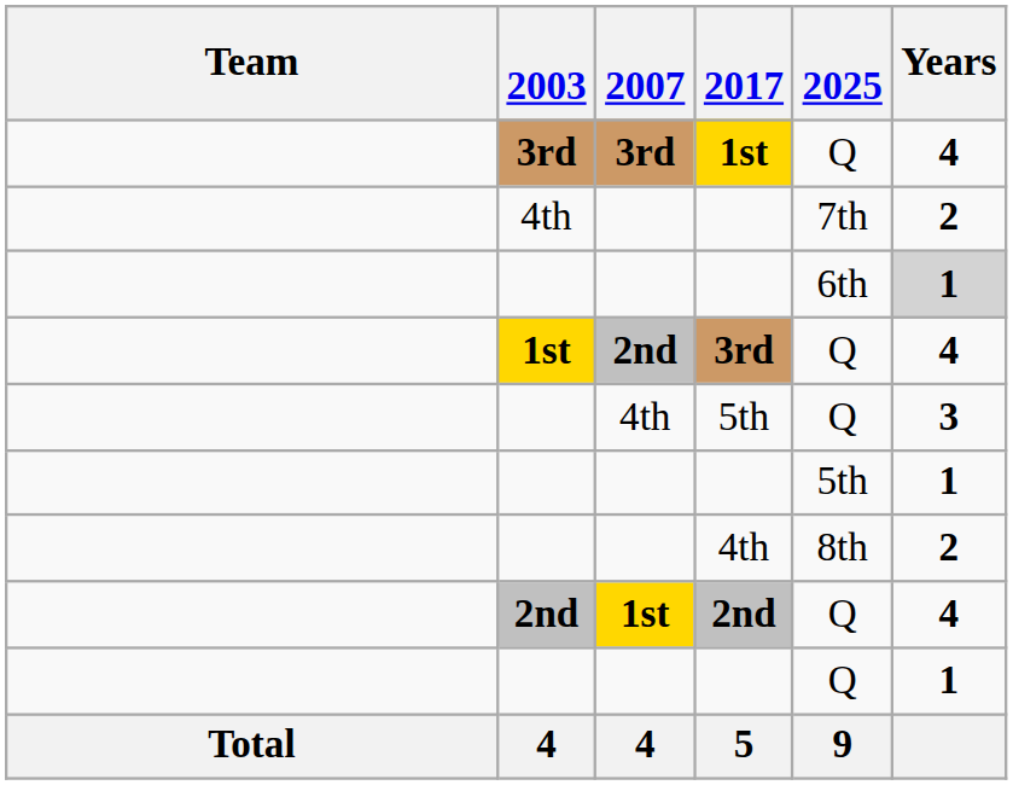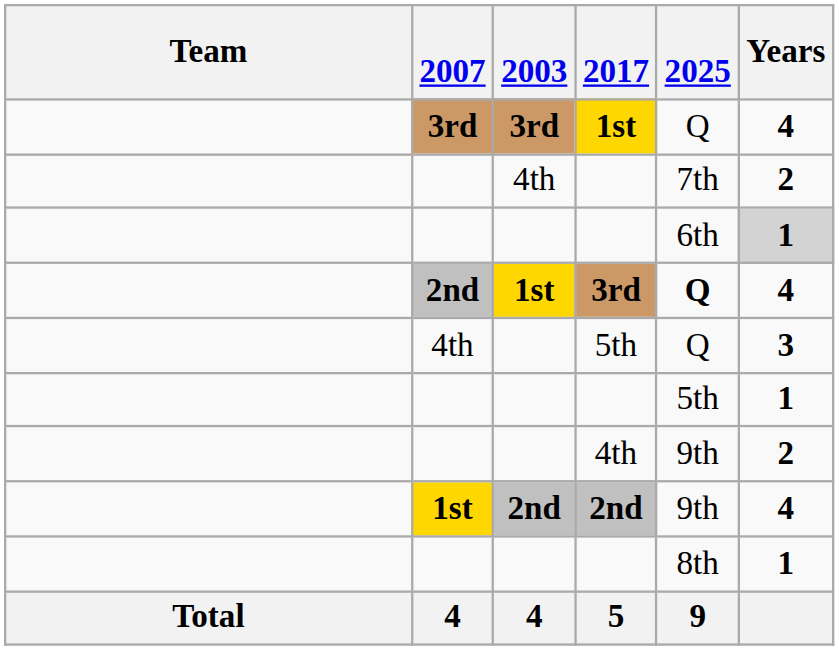columns swapped: 2003 <-> 2007
row 5 | 2025: normal -> bold
row 8 | 2025: 8th -> 9th
row 9 | 2025: Q -> 9th
row 10 | 2025: Q -> 8th
